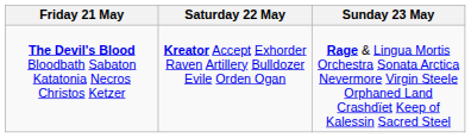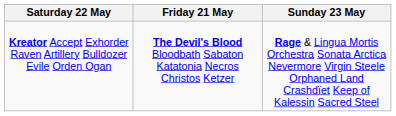columns swapped: Friday 21 May <-> Saturday 22 May
